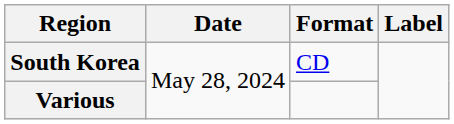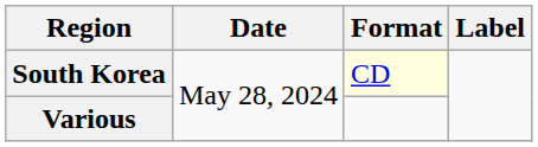South Korea | Format: no background -> lightyellow background
